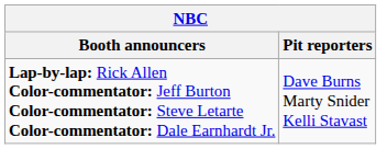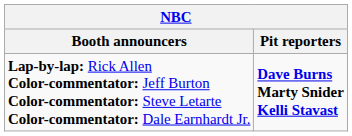row 3 | Pit reporters: normal -> bold
